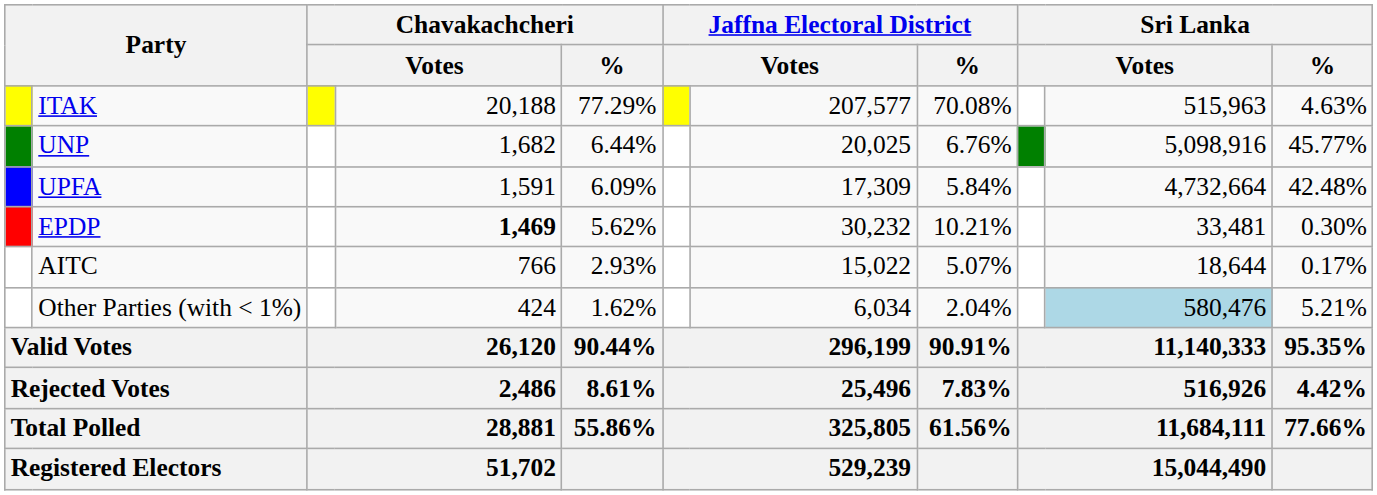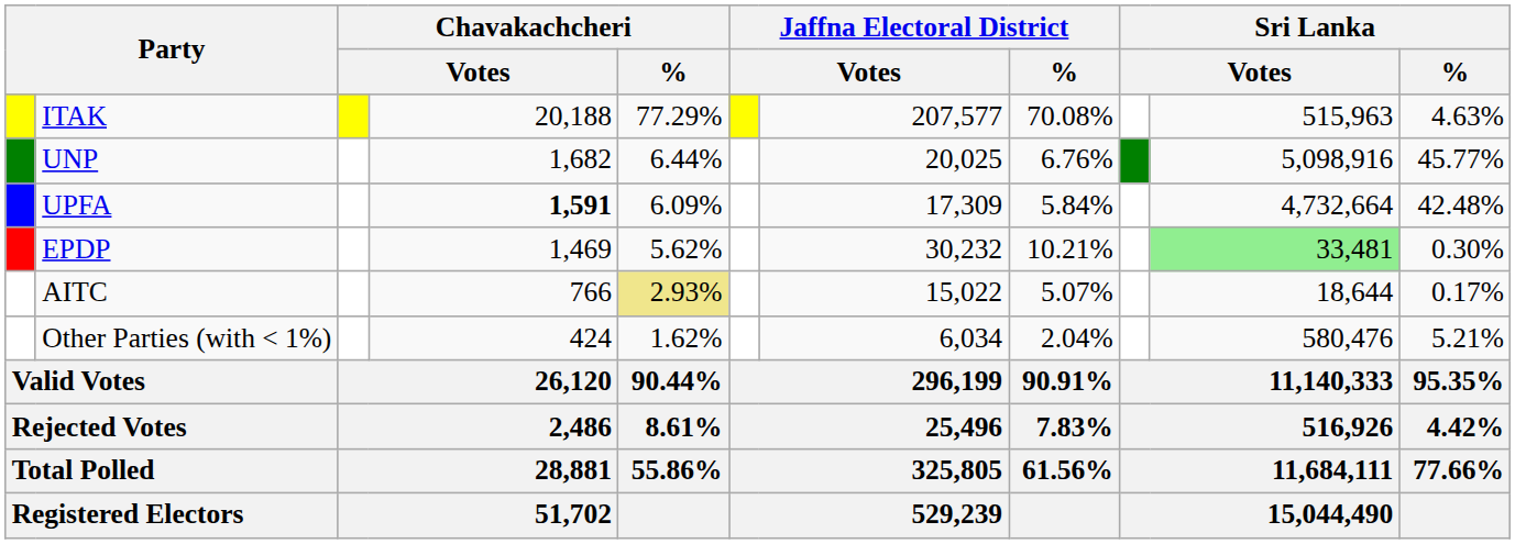UPFA | column 4: normal -> bold
EPDP | column 4: bold -> normal
EPDP | column 10: no background -> lightgreen background
AITC | Chavakachcheri / %: no background -> khaki background
Other Parties (with < 1%) | column 10: lightblue background -> no background
